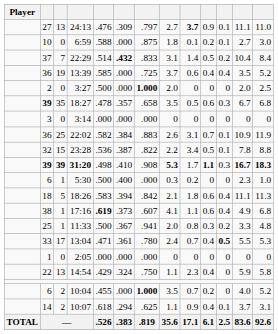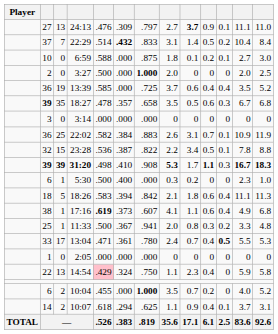rows swapped: 6:59 <-> 22:29
rows swapped: 13:39 <-> 3:27
14:54 | column 5: no background -> pink background
